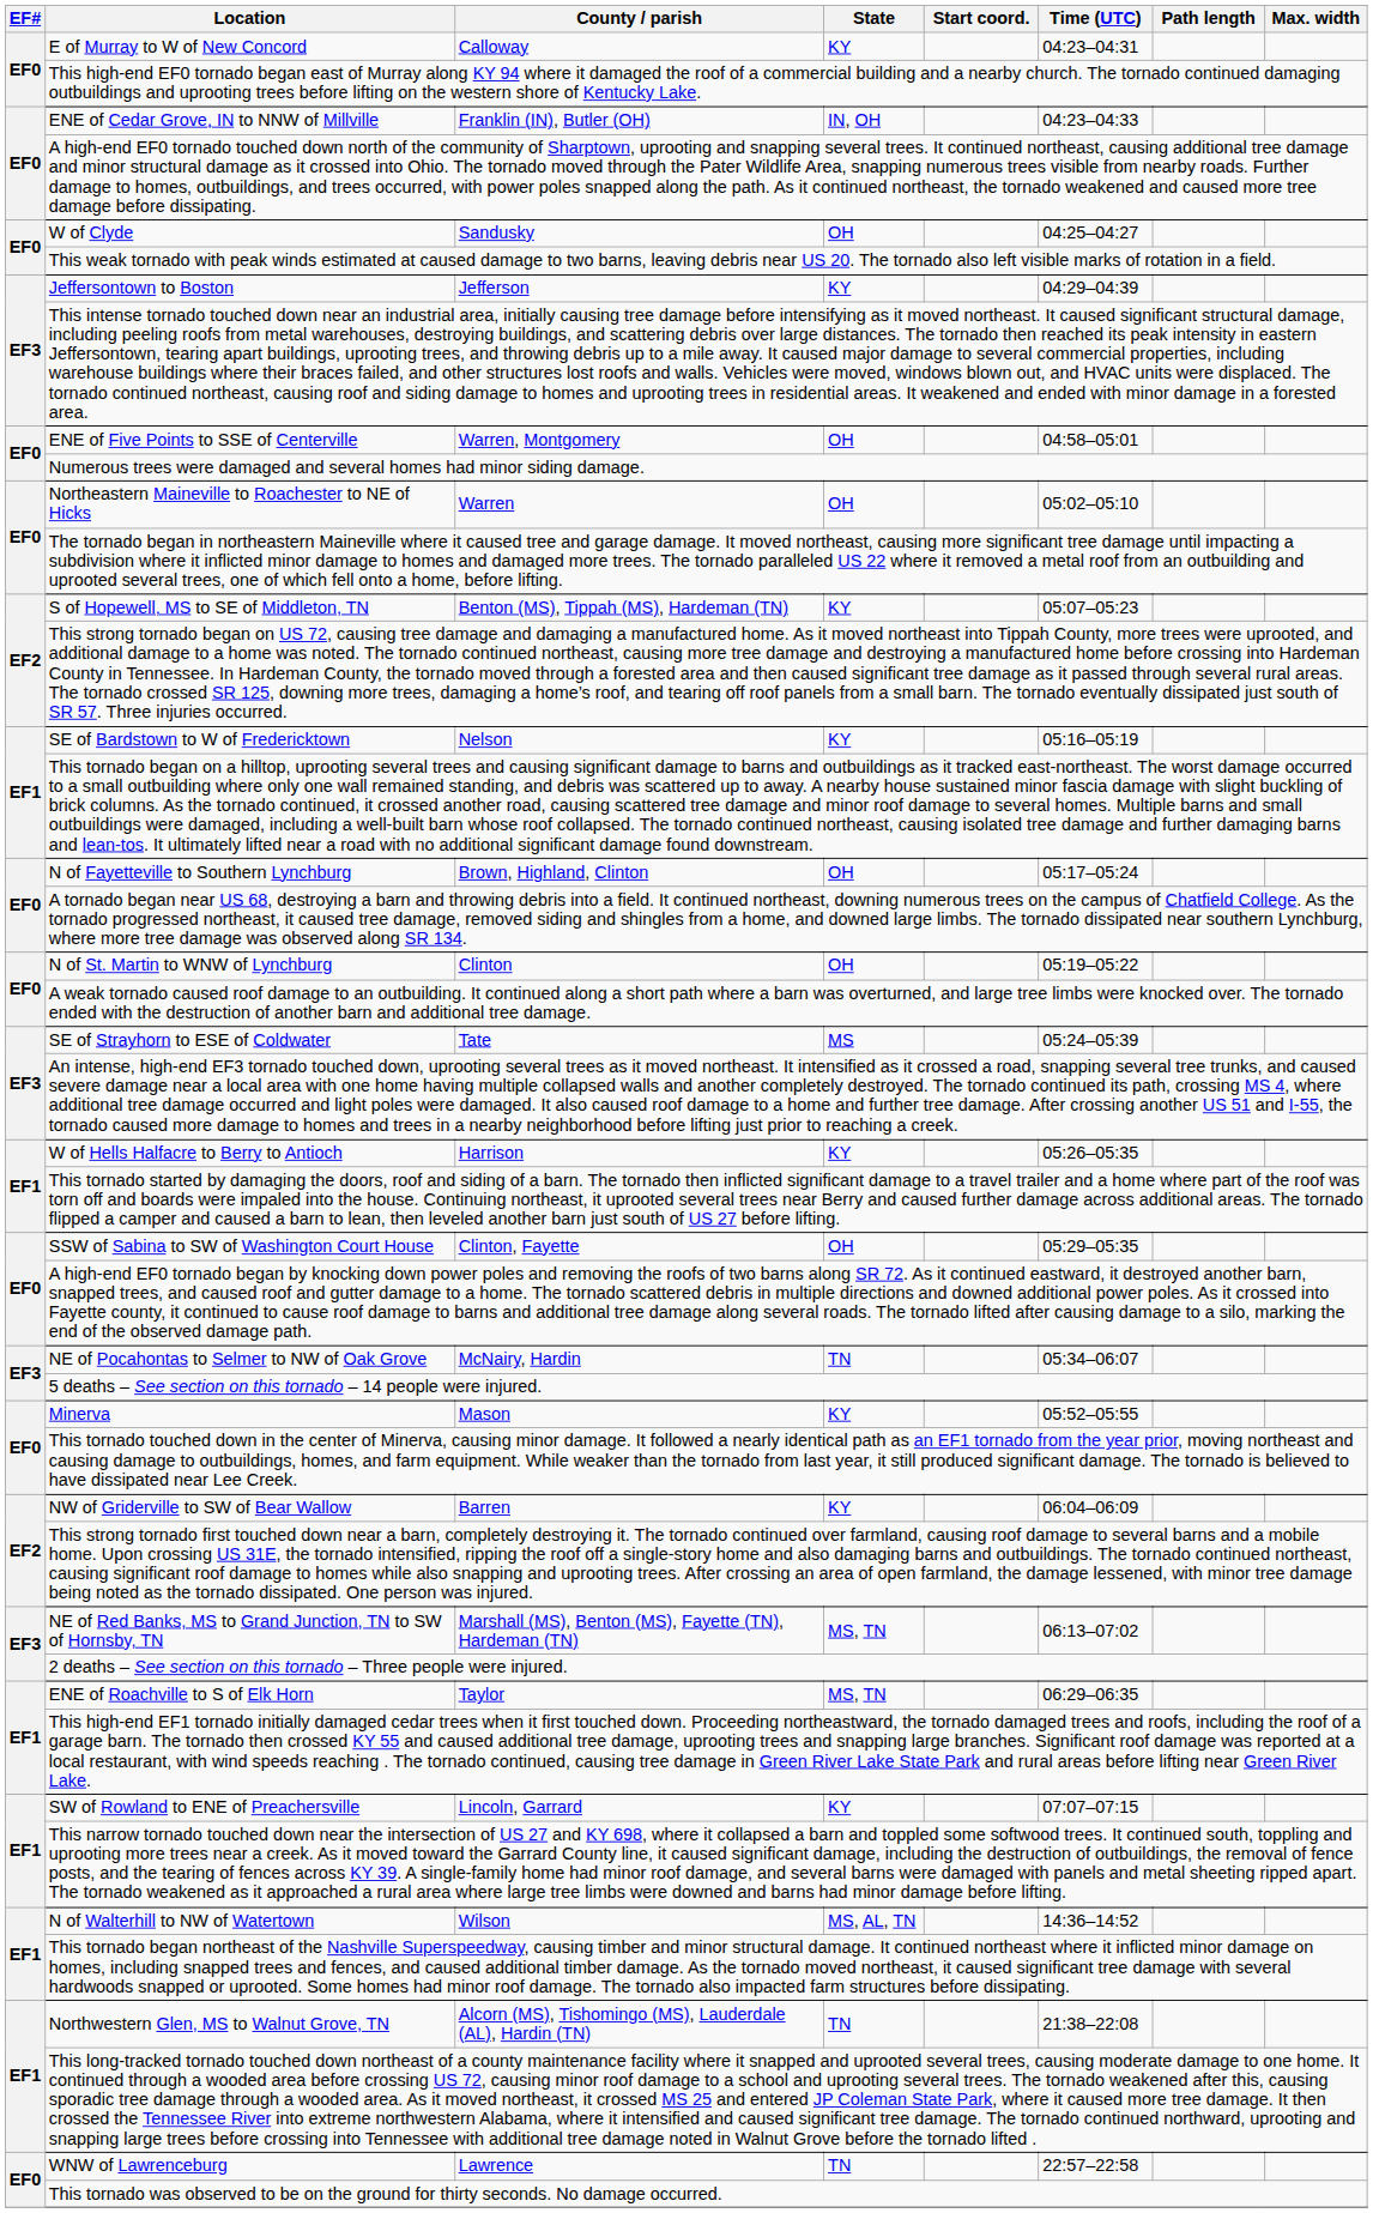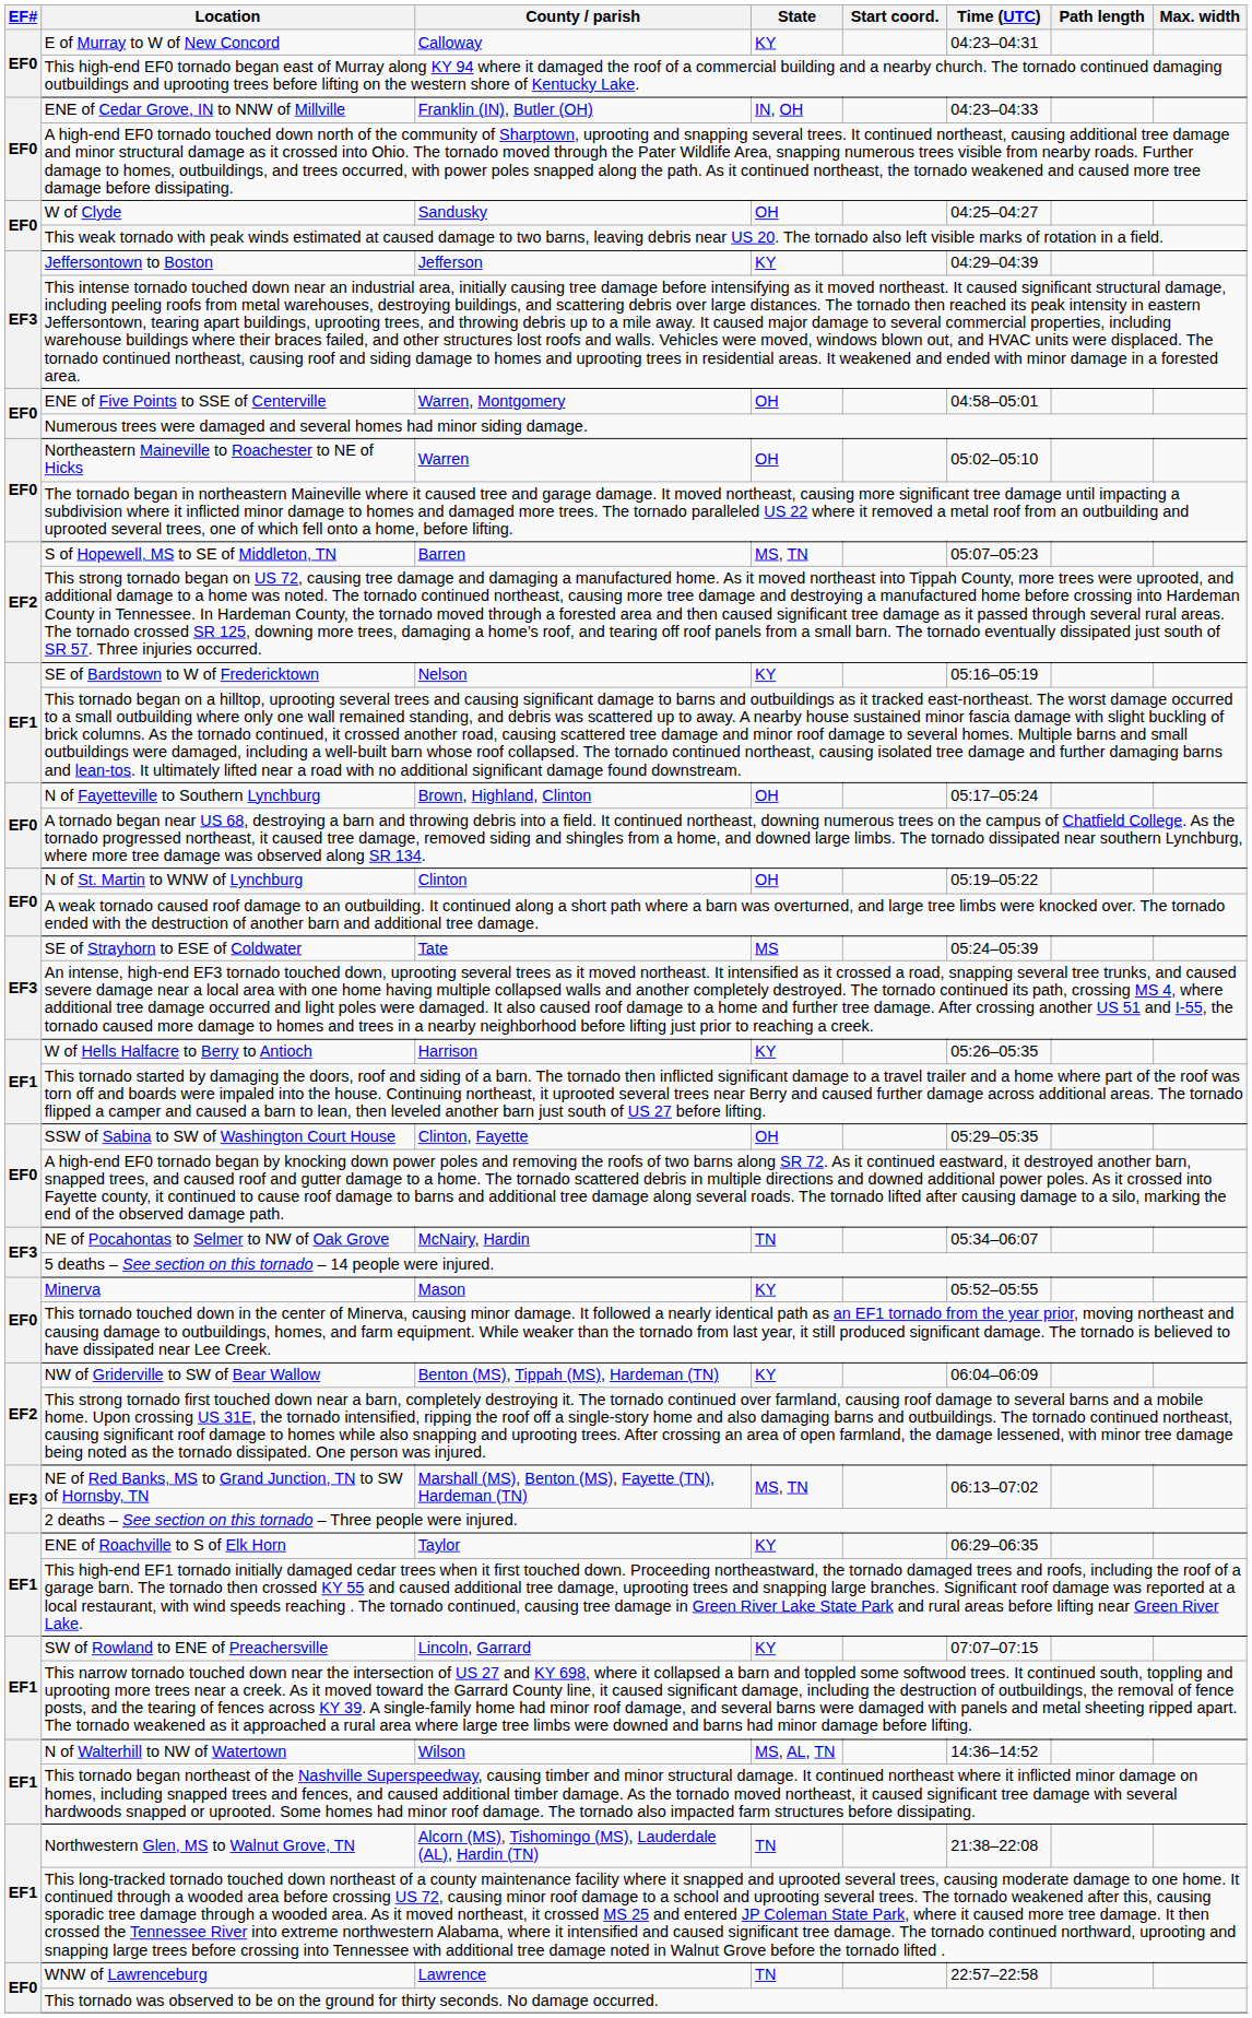S of Hopewell, MS to SE of Middleton, TN | County / parish: Benton (MS), Tippah (MS), Hardeman (TN) -> Barren
S of Hopewell, MS to SE of Middleton, TN | State: KY -> MS, TN
NW of Griderville to SW of Bear Wallow | County / parish: Barren -> Benton (MS), Tippah (MS), Hardeman (TN)
ENE of Roachville to S of Elk Horn | State: MS, TN -> KY
